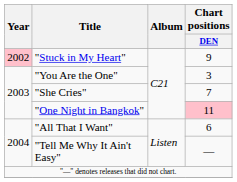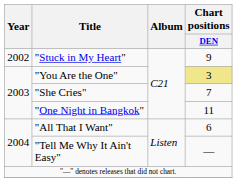"Stuck in My Heart" | Year: pink background -> no background
"You Are the One" | Chart positions / DEN: no background -> khaki background
"One Night in Bangkok" | Chart positions / DEN: pink background -> no background
